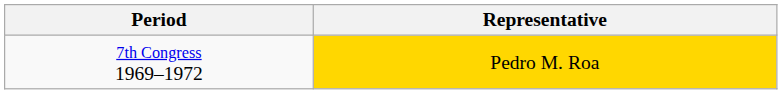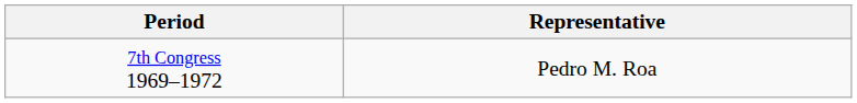7th Congress 1969–1972 | Representative: gold background -> no background
